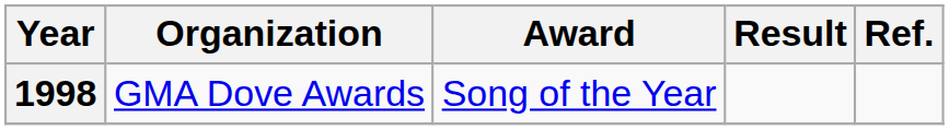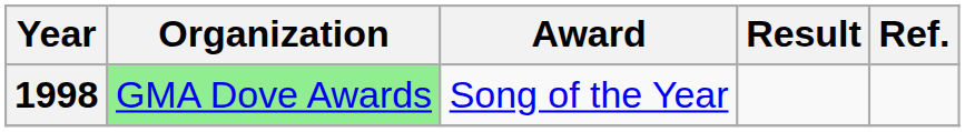1998 | Organization: no background -> lightgreen background
